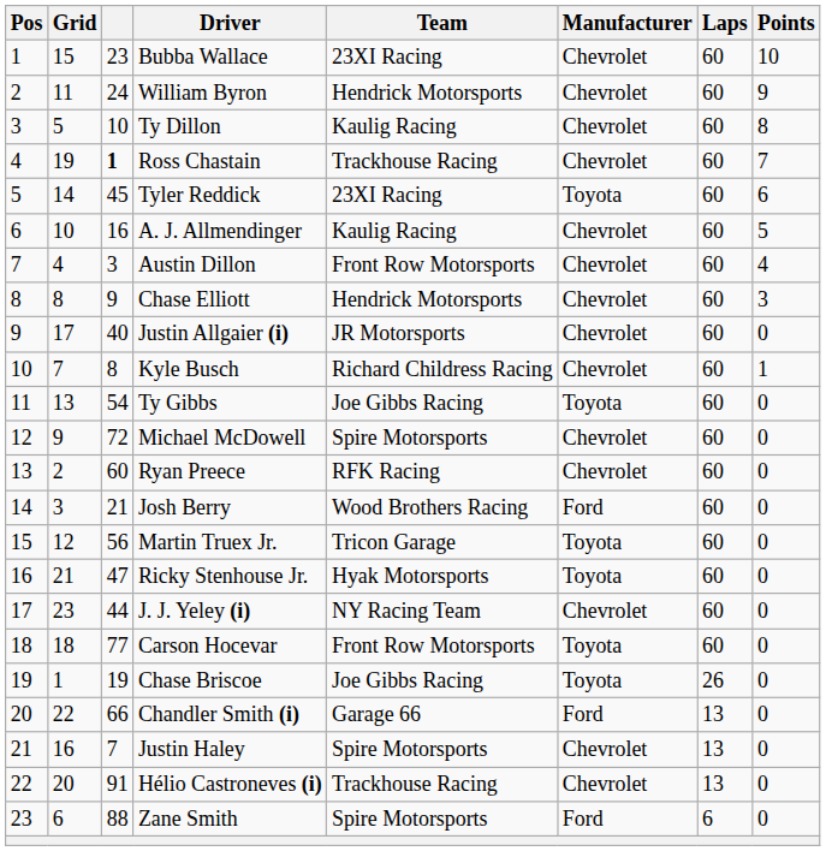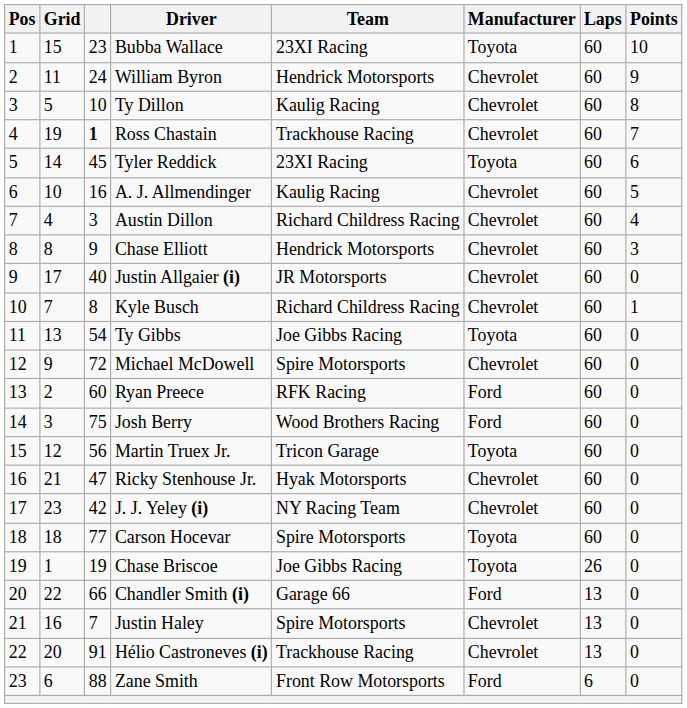Bubba Wallace | Manufacturer: Chevrolet -> Toyota
Austin Dillon | Team: Front Row Motorsports -> Richard Childress Racing
Ryan Preece | Manufacturer: Chevrolet -> Ford
Josh Berry | column 3: 21 -> 75
Ricky Stenhouse Jr. | Manufacturer: Toyota -> Chevrolet
J. J. Yeley (i) | column 3: 44 -> 42
Carson Hocevar | Team: Front Row Motorsports -> Spire Motorsports
Zane Smith | Team: Spire Motorsports -> Front Row Motorsports
